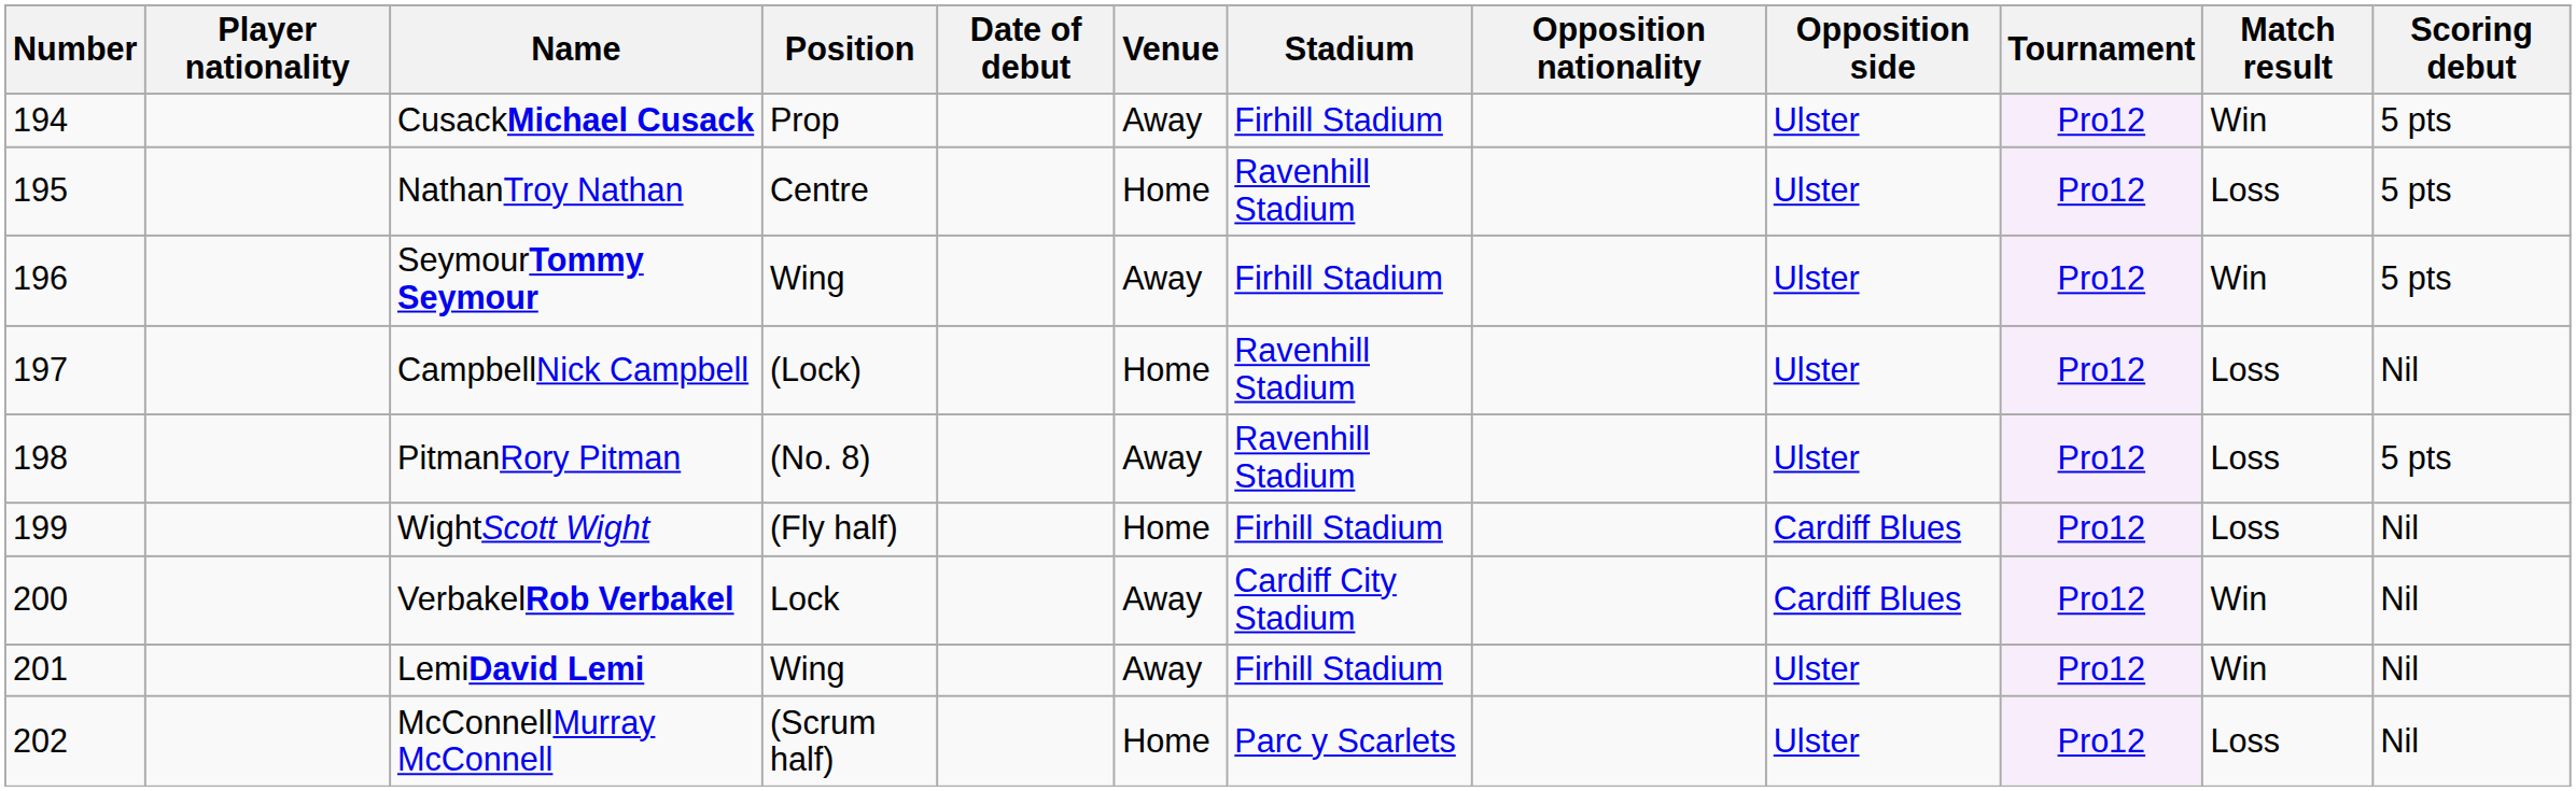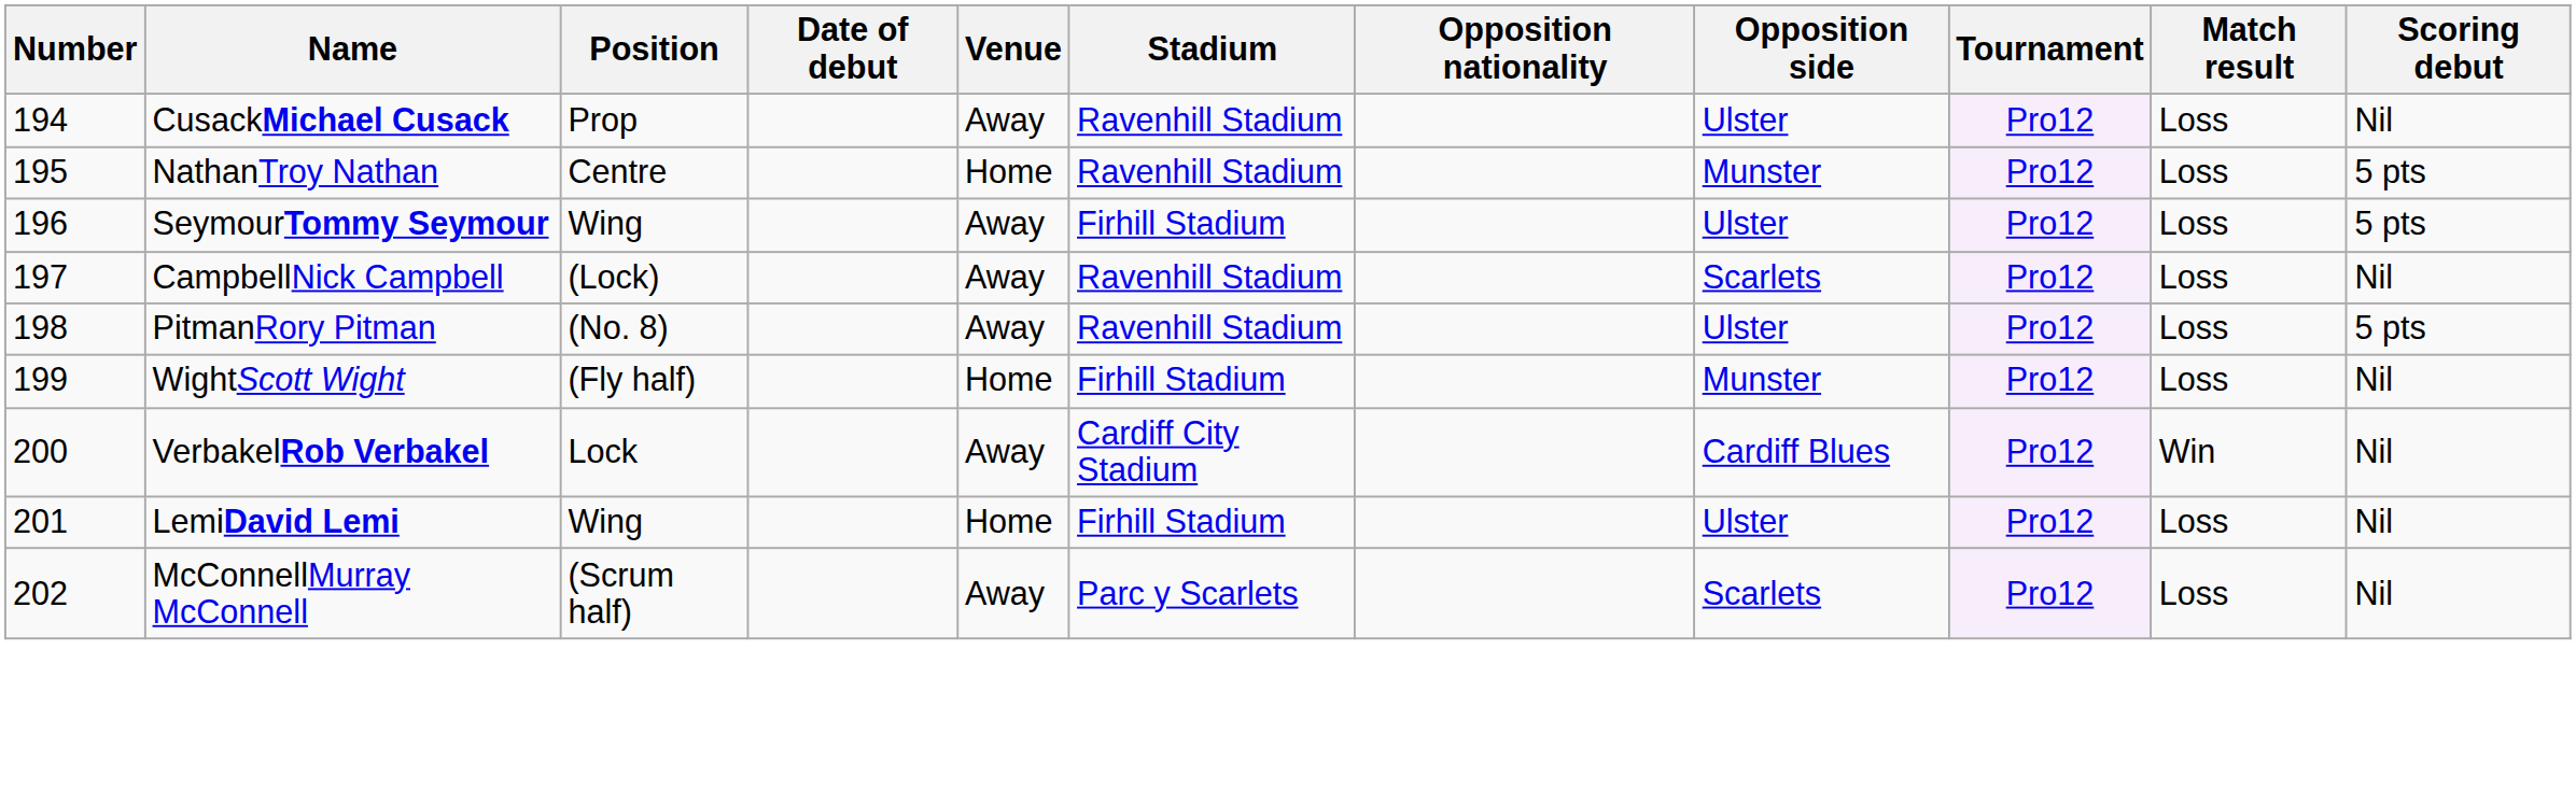- column: Player nationality
CusackMichael Cusack | Stadium: Firhill Stadium -> Ravenhill Stadium
CusackMichael Cusack | Match result: Win -> Loss
CusackMichael Cusack | Scoring debut: 5 pts -> Nil
NathanTroy Nathan | Opposition side: Ulster -> Munster
SeymourTommy Seymour | Match result: Win -> Loss
CampbellNick Campbell | Venue: Home -> Away
CampbellNick Campbell | Opposition side: Ulster -> Scarlets
WightScott Wight | Opposition side: Cardiff Blues -> Munster
LemiDavid Lemi | Venue: Away -> Home
LemiDavid Lemi | Match result: Win -> Loss
McConnellMurray McConnell | Venue: Home -> Away
McConnellMurray McConnell | Opposition side: Ulster -> Scarlets
